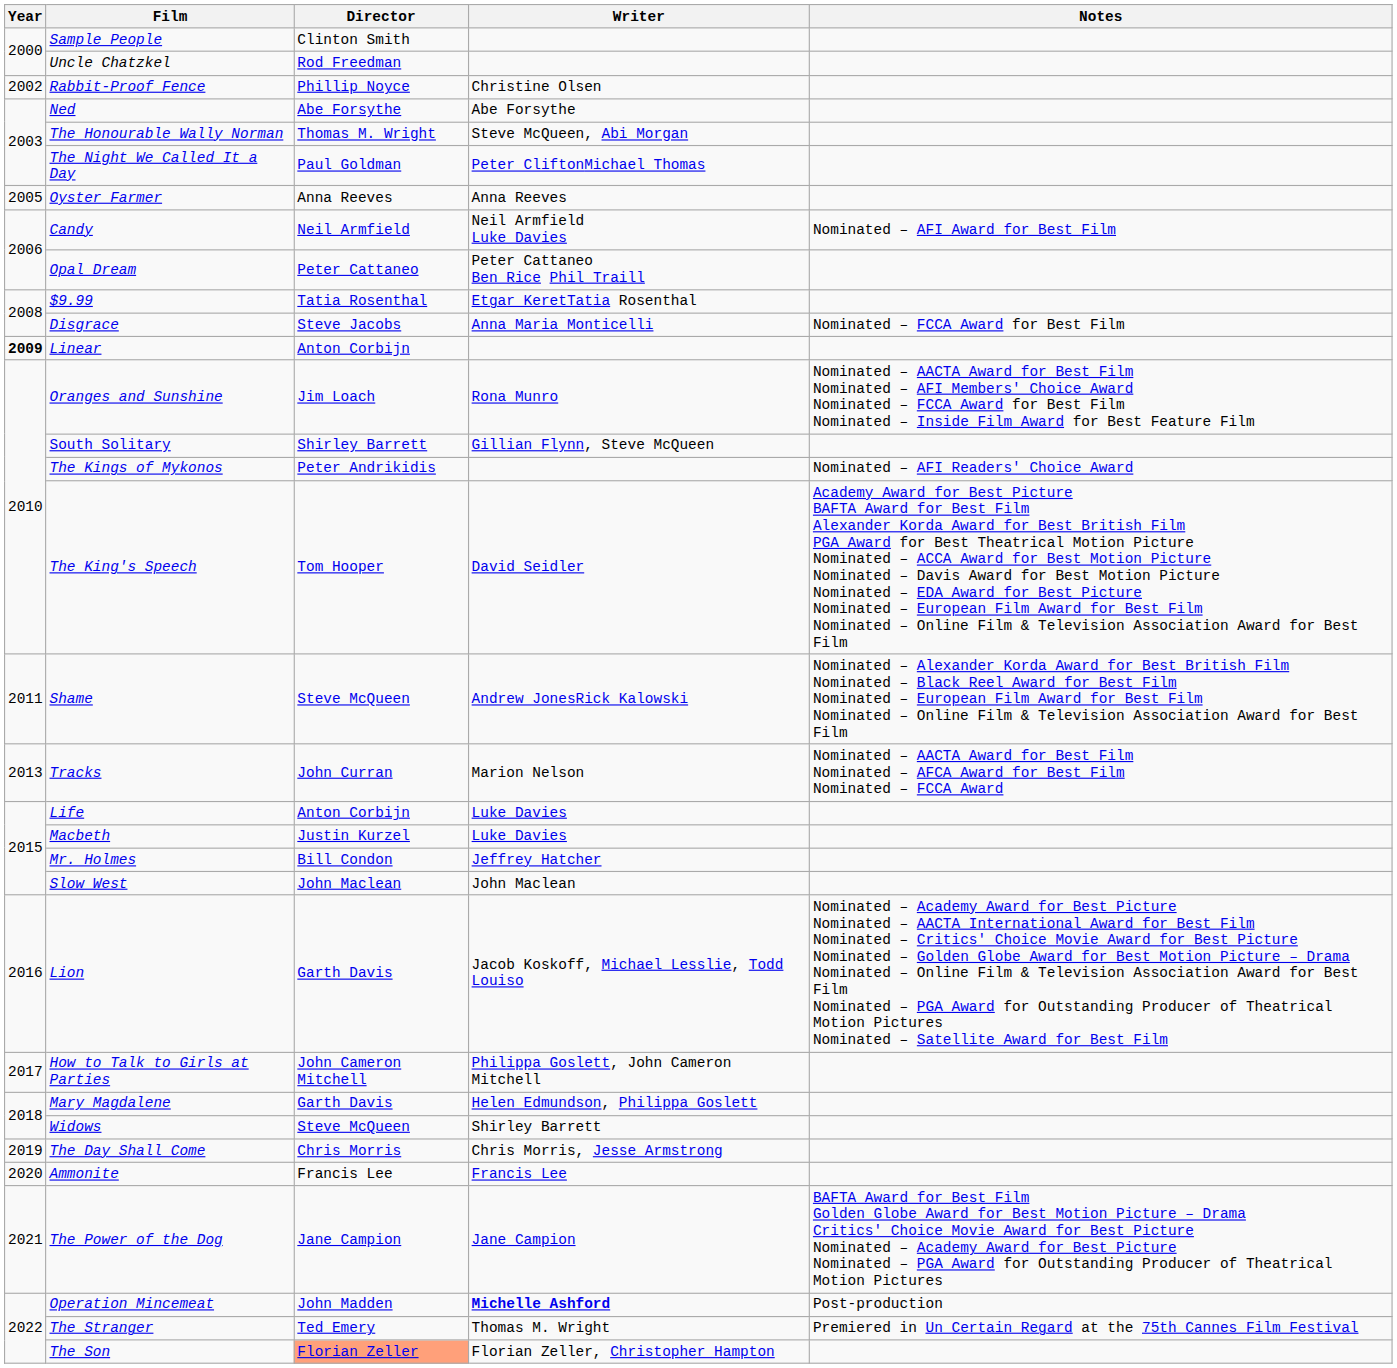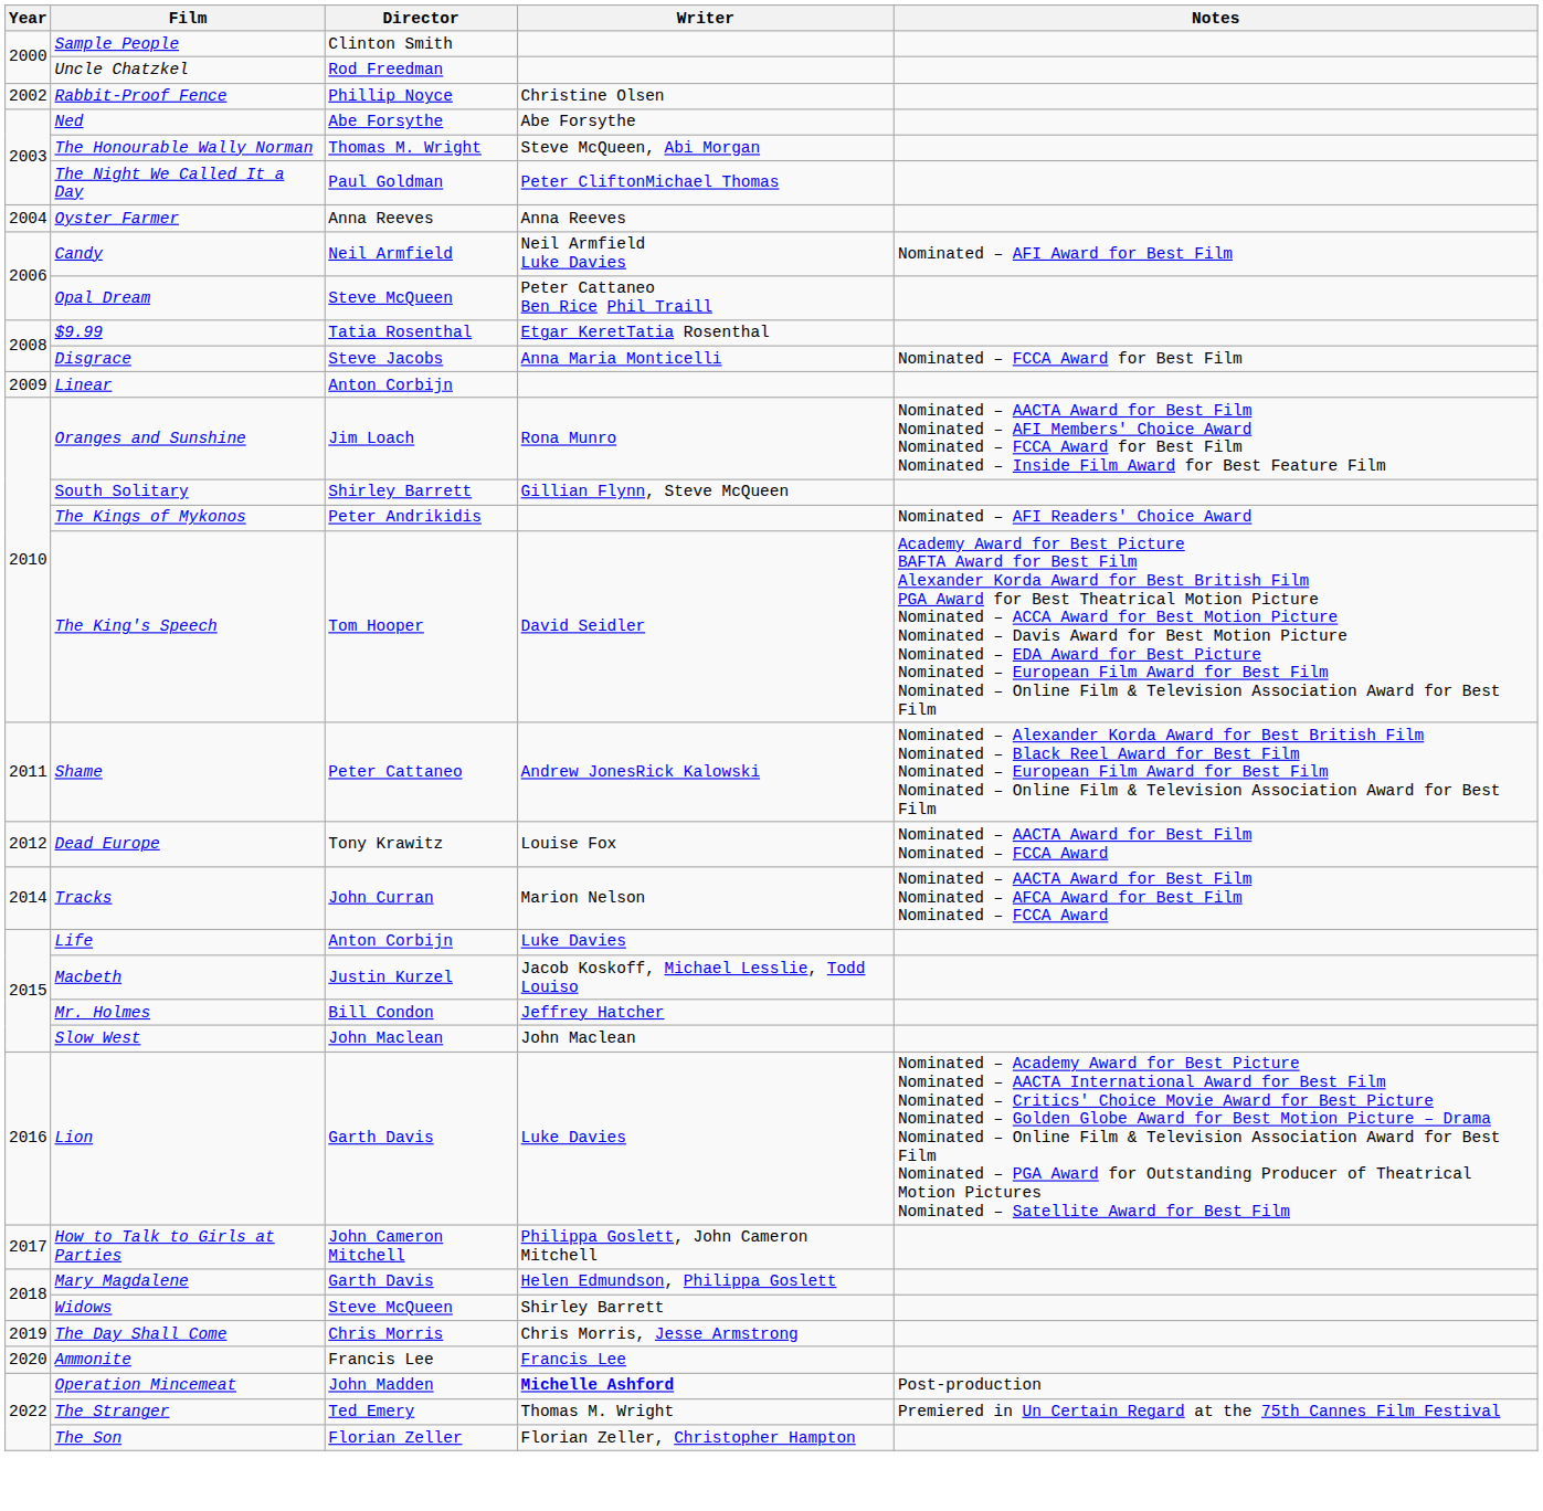Oyster Farmer | Year: 2005 -> 2004
Opal Dream | Director: Peter Cattaneo -> Steve McQueen
Linear | Year: bold -> normal
Shame | Director: Steve McQueen -> Peter Cattaneo
+ row: 2012 | Dead Europe | Tony Krawitz | Louise Fox | Nominated – AACTA Award for Best Film Nominated – FCCA Award
Tracks | Year: 2013 -> 2014
Macbeth | Writer: Luke Davies -> Jacob Koskoff, Michael Lesslie, Todd Louiso
Lion | Writer: Jacob Koskoff, Michael Lesslie, Todd Louiso -> Luke Davies
- row: 2021 | The Power of the Dog | Jane Campion | Jane Campion | BAFTA Award for Best Film Golden Globe Award for Best Motion Picture – Drama Critics' Choice Movie Award for Best Picture Nominated – Academy Award for Best Picture Nominated – PGA Award for Outstanding Producer of Theatrical Motion Pictures
The Son | Director: lightsalmon background -> no background
